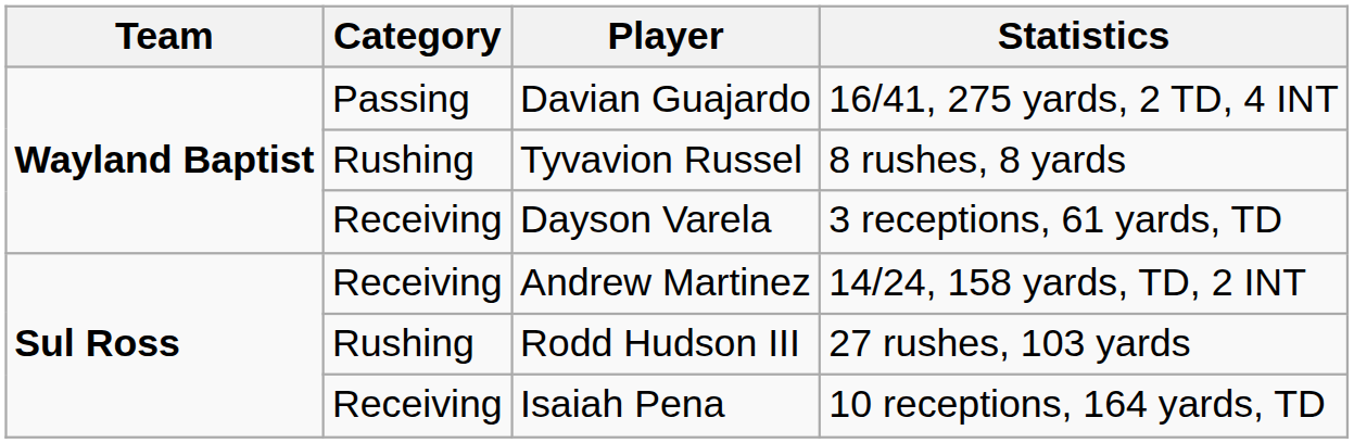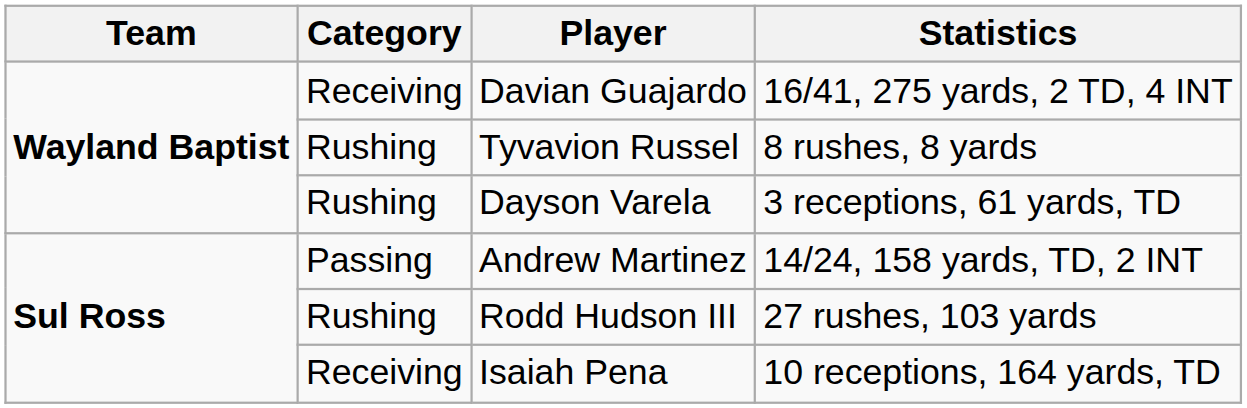Davian Guajardo | Category: Passing -> Receiving
Dayson Varela | Category: Receiving -> Rushing
Andrew Martinez | Category: Receiving -> Passing
